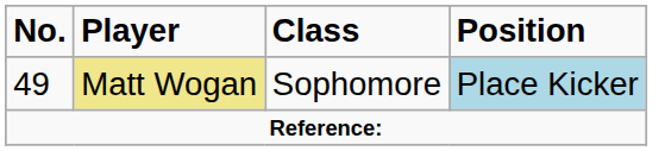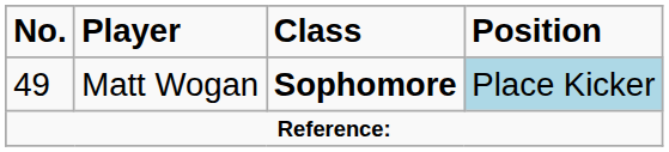49 | column 2: khaki background -> no background
49 | column 3: normal -> bold
